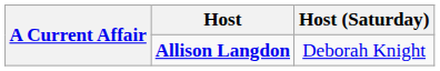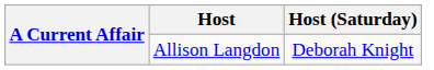row 2 | Host: bold -> normal
